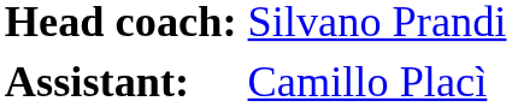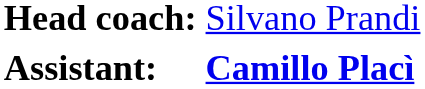Assistant: | column 2: normal -> bold
